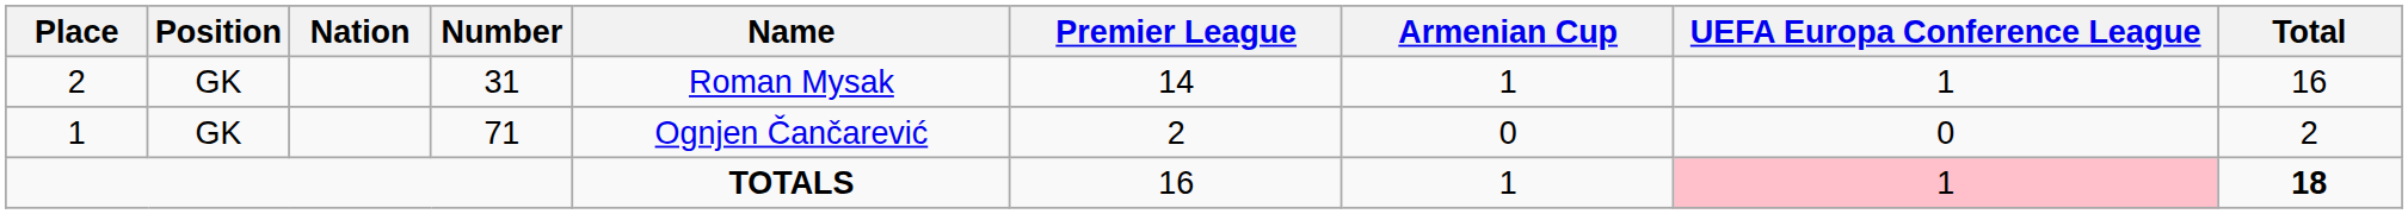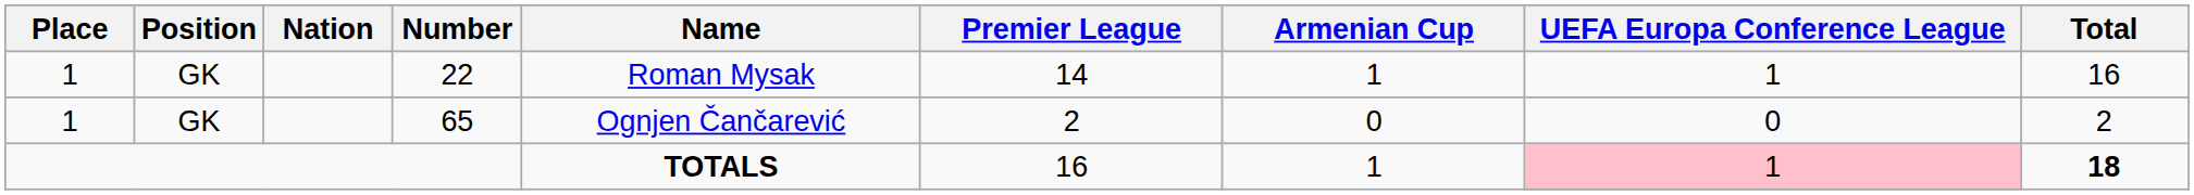row 2 | Place: 2 -> 1
row 2 | Number: 31 -> 22
row 3 | Number: 71 -> 65
